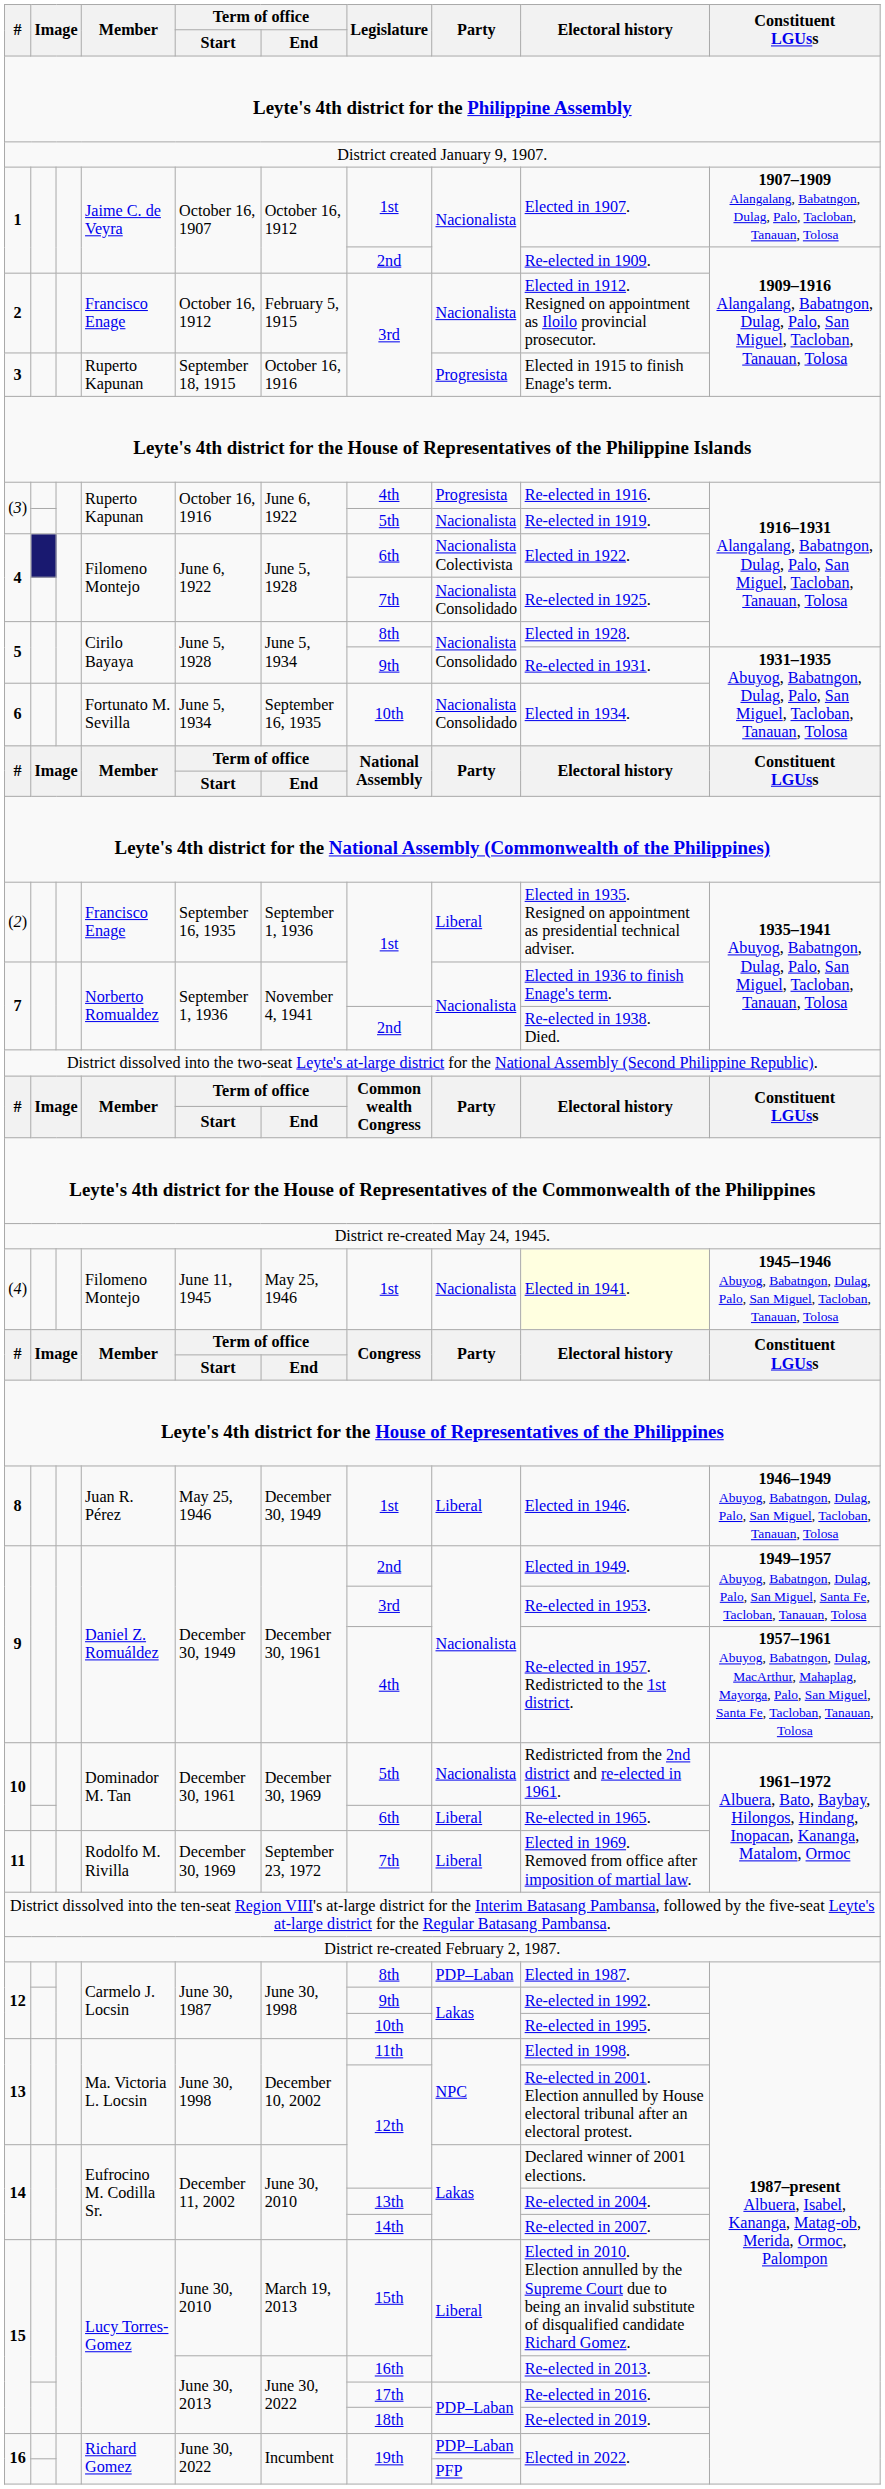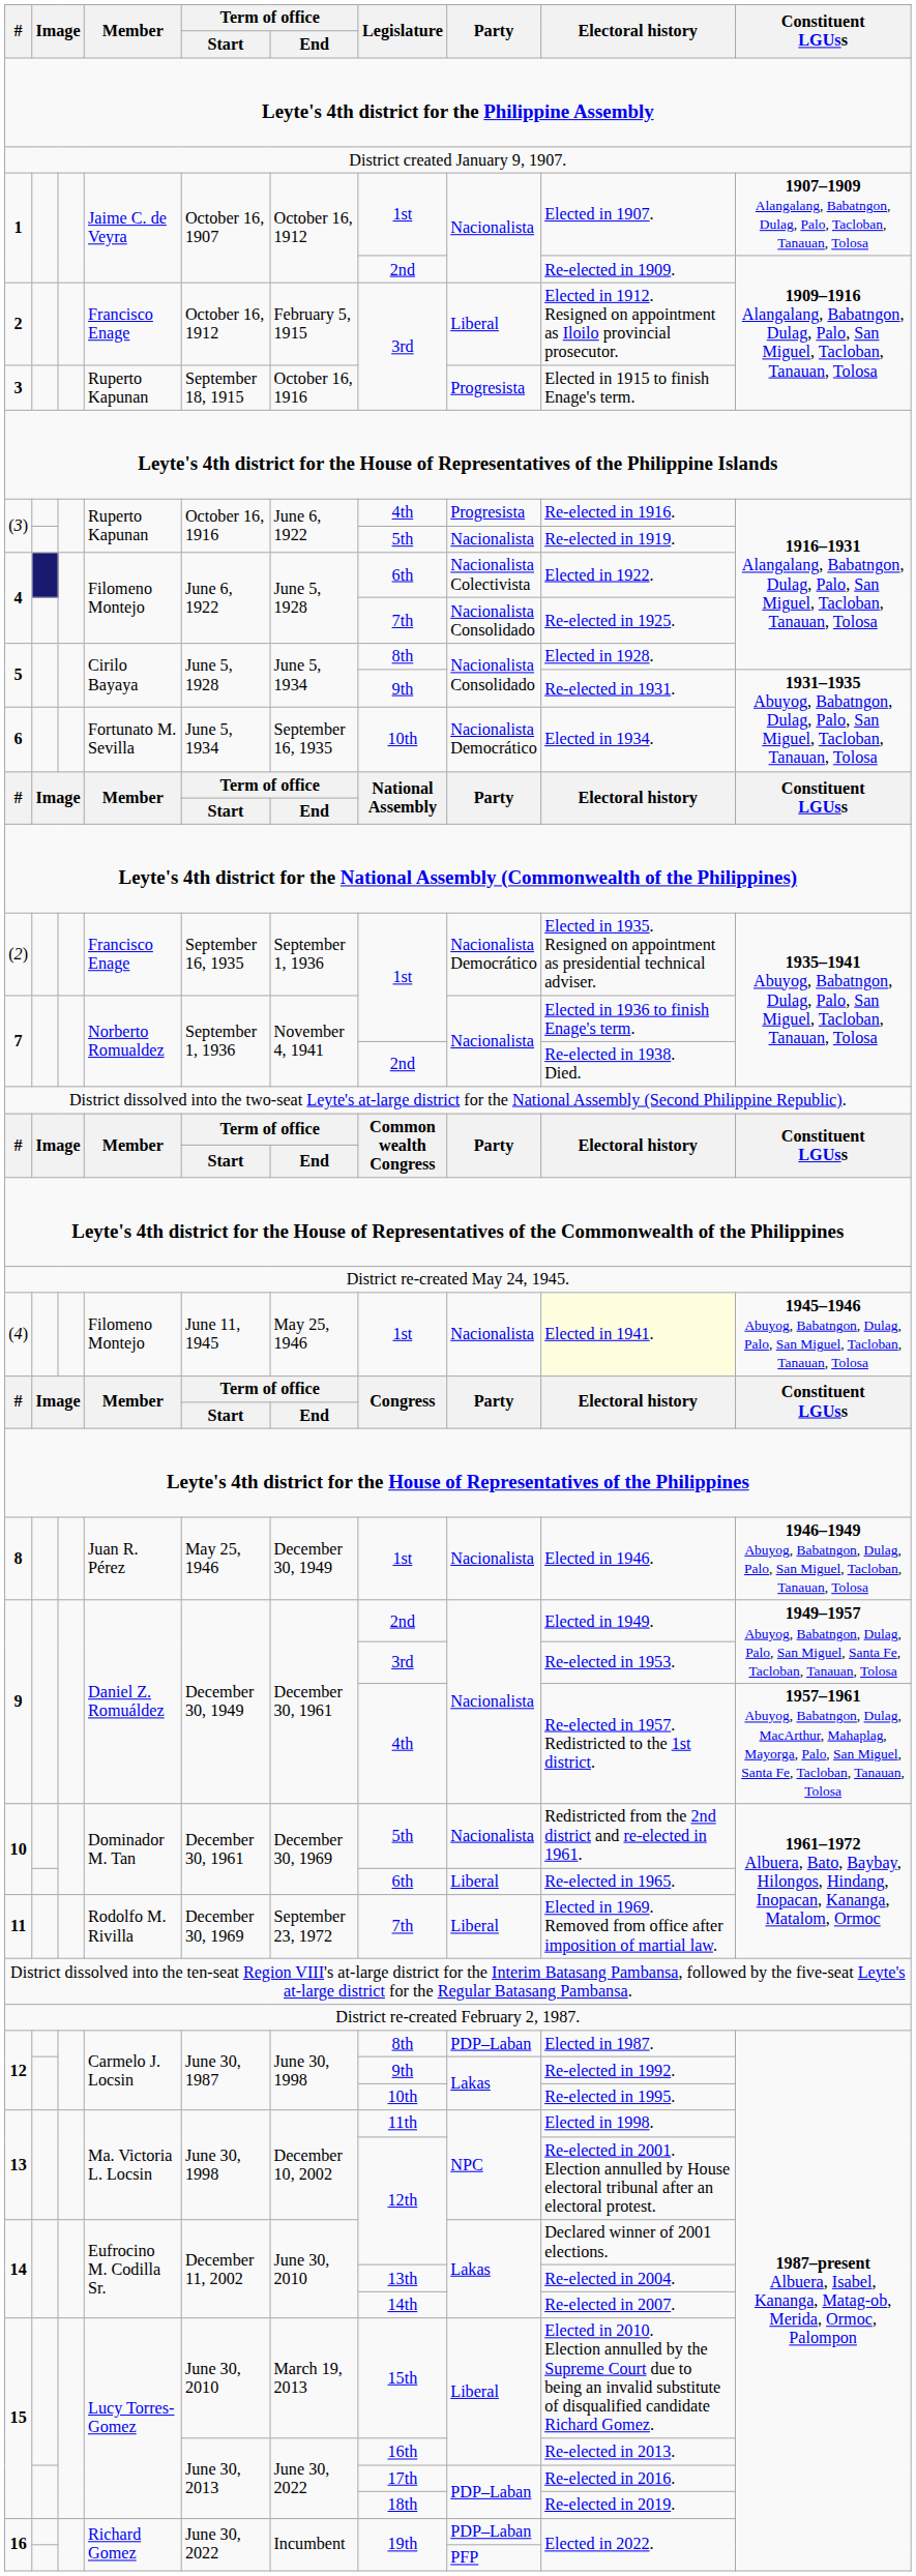2 | Party: Nacionalista -> Liberal
6 | Party: Nacionalista Consolidado -> Nacionalista Democrático
(2) | Party: Liberal -> Nacionalista Democrático
8 | Party: Liberal -> Nacionalista
